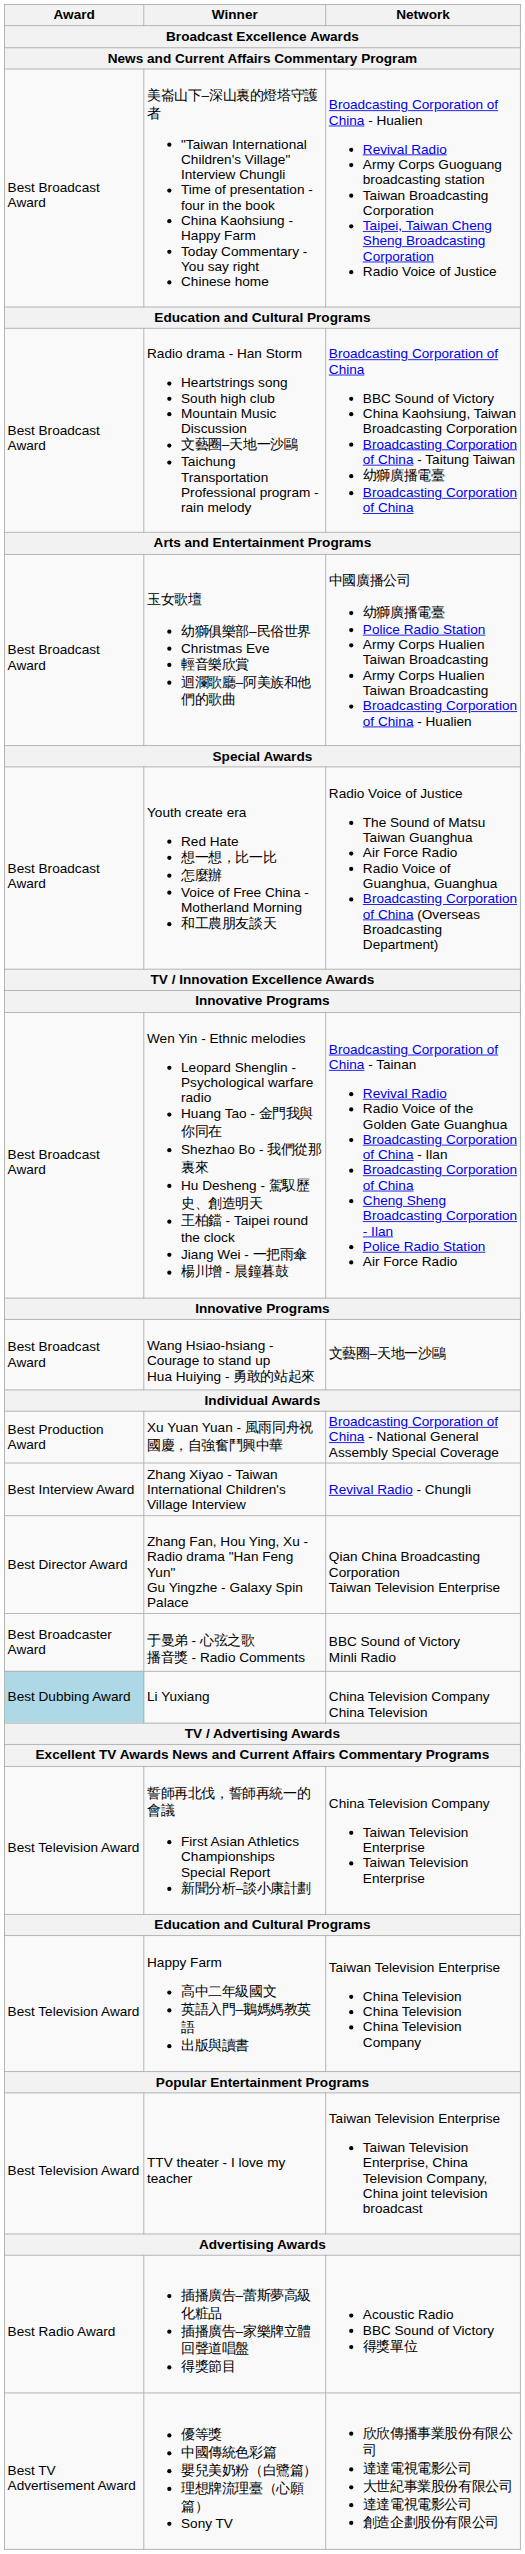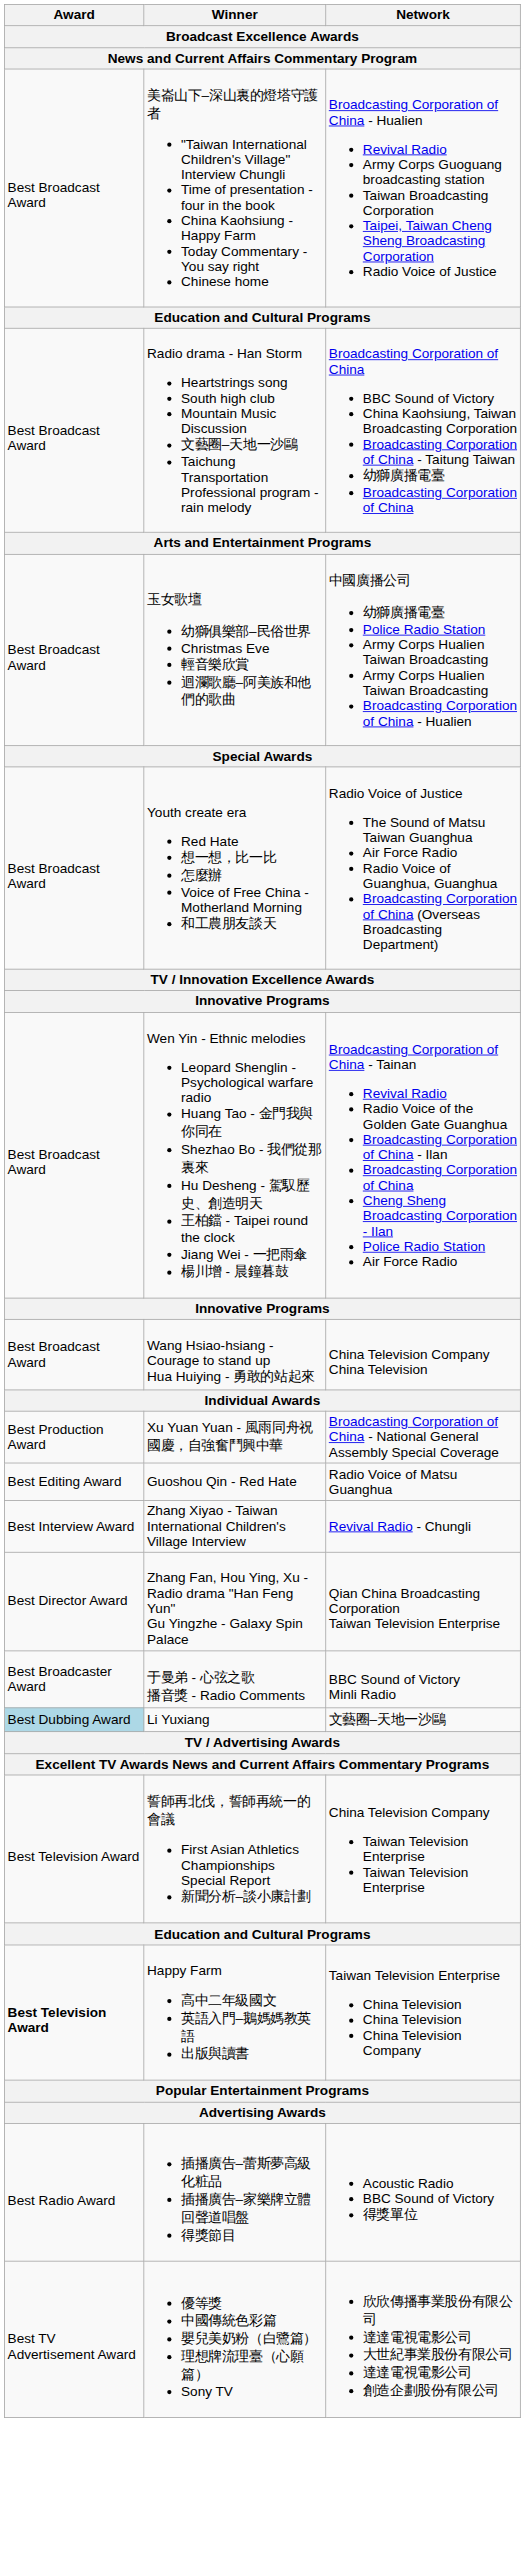Wang Hsiao-hsiang - Courage to stand up Hua Huiying - 勇敢的站起來 | Network: 文藝圈–天地一沙鷗 -> China Television Company China Television
+ row: Best Editing Award | Guoshou Qin - Red Hate | Radio Voice of Matsu Guanghua
Li Yuxiang | Network: China Television Company China Television -> 文藝圈–天地一沙鷗
Happy Farm 高中二年級國文 英語入門–鵝媽媽教英語 出版與讀書 | Award: normal -> bold
- row: Best Television Award | TTV theater - I love my teacher | Taiwan Television Enterprise Taiwan Television Enterprise, China Television Company, China joint television broadcast
